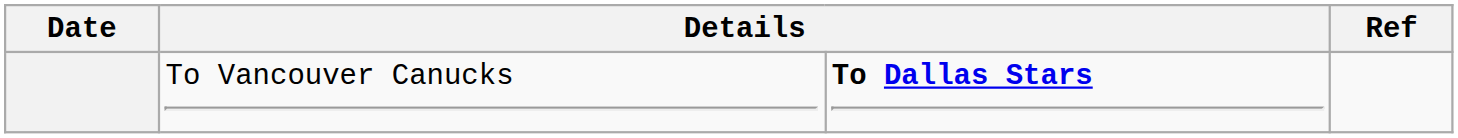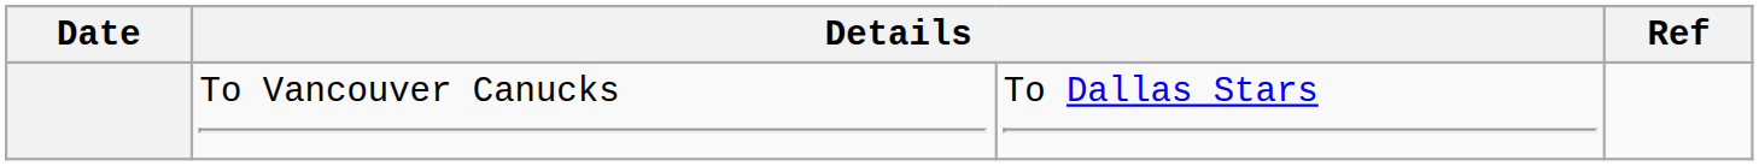To Vancouver Canucks | column 3: bold -> normal
